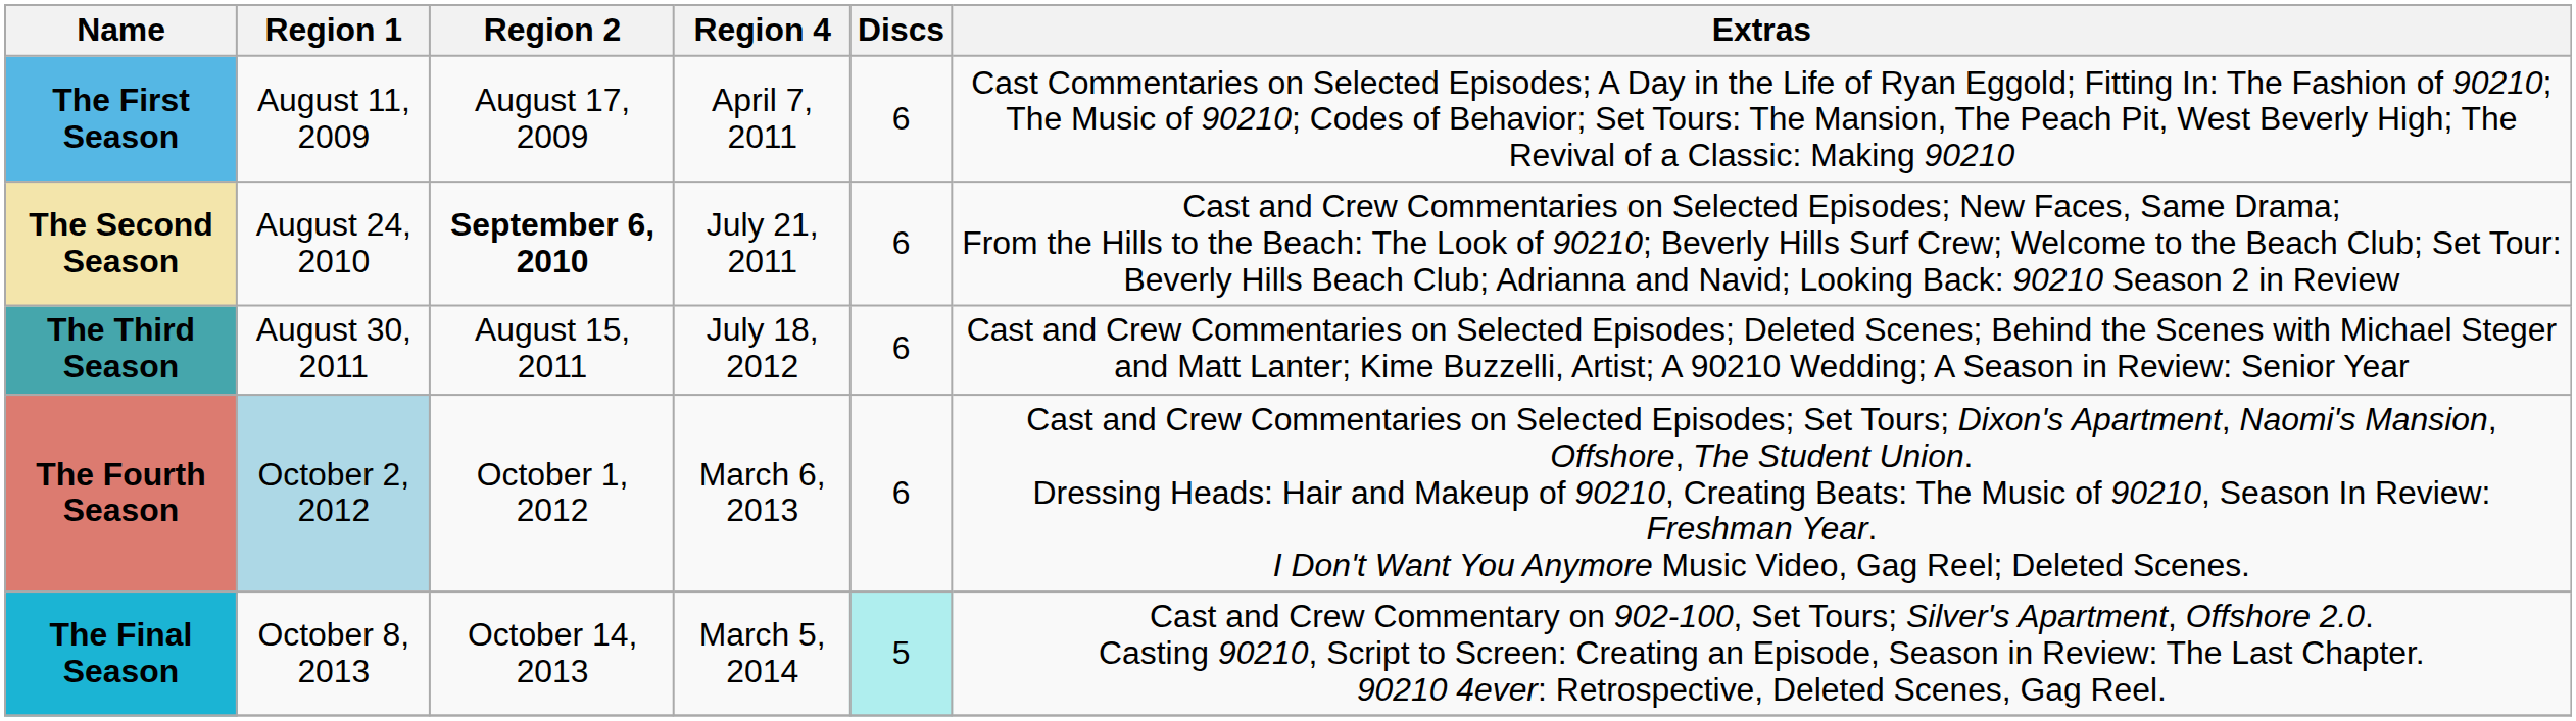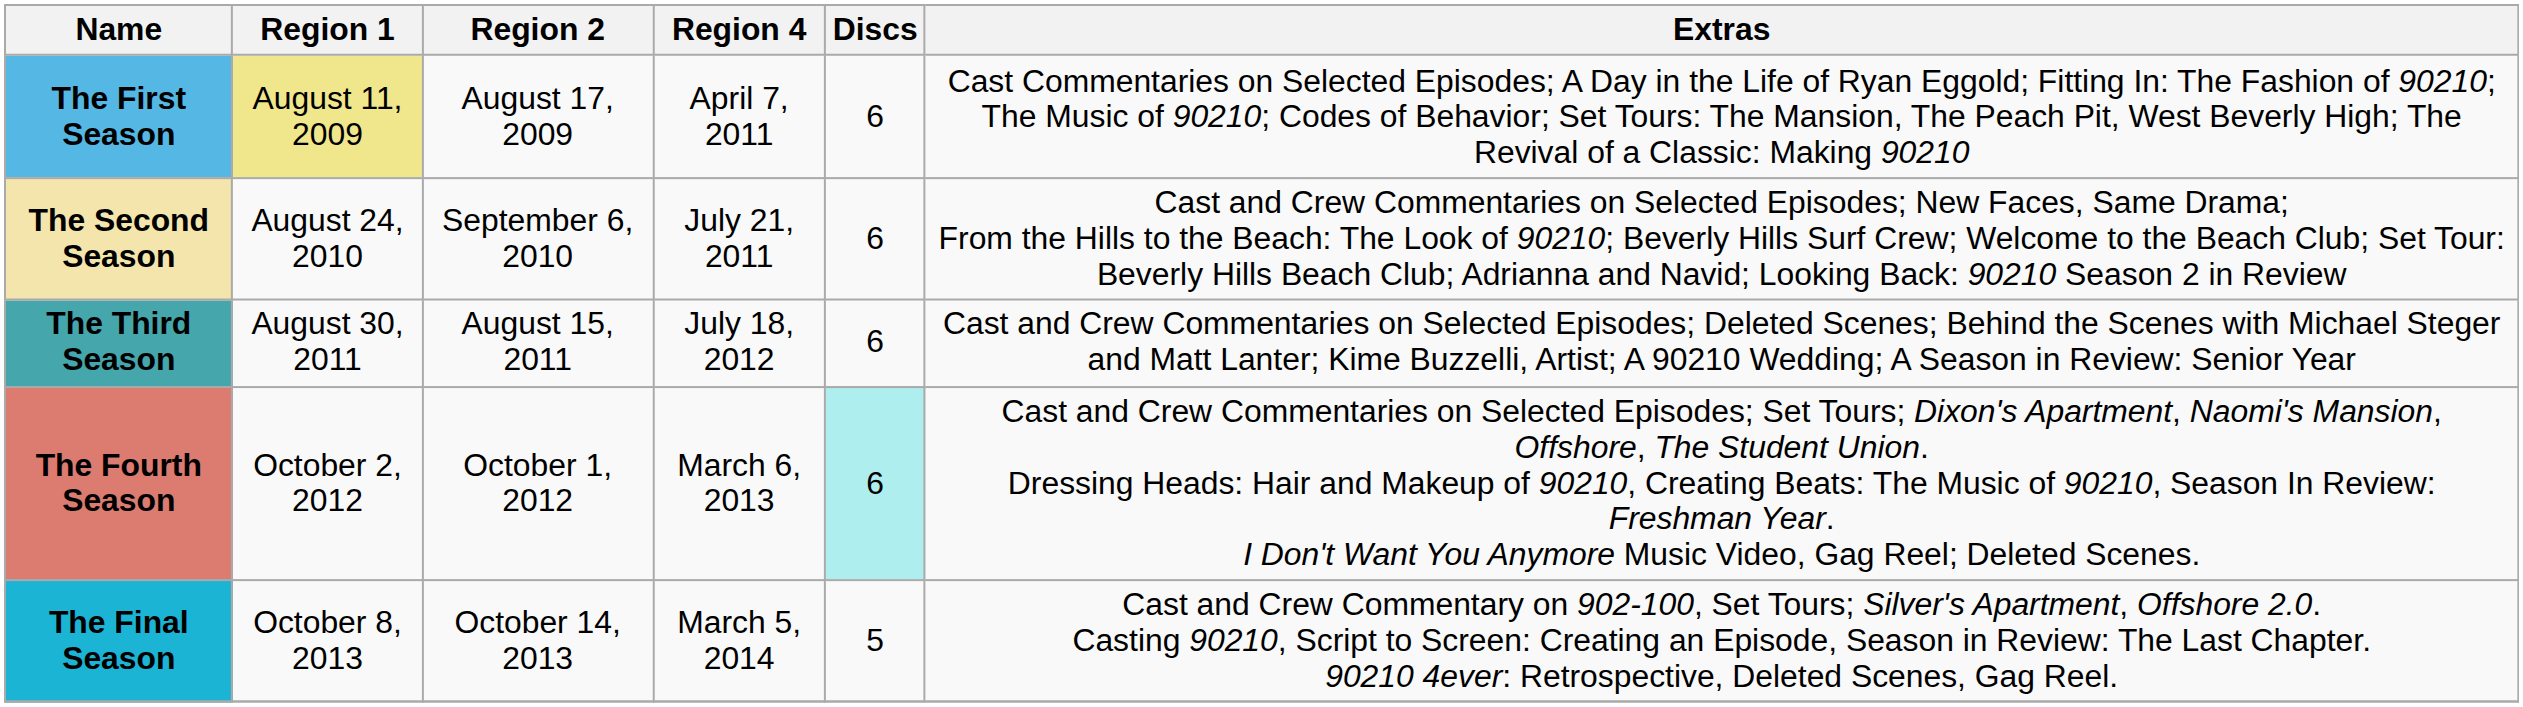The First Season | Region 1: no background -> khaki background
The Second Season | Region 2: bold -> normal
The Fourth Season | Region 1: lightblue background -> no background
The Fourth Season | Discs: no background -> paleturquoise background
The Final Season | Discs: paleturquoise background -> no background
